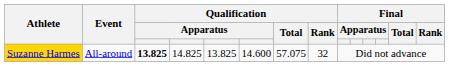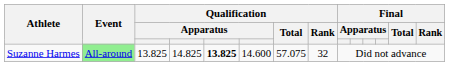row 4 | Athlete: gold background -> no background
row 4 | Event: no background -> lightgreen background
row 4 | column 3: bold -> normal
row 4 | column 5: normal -> bold
